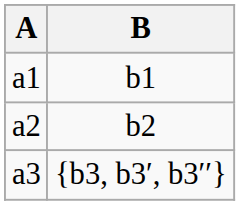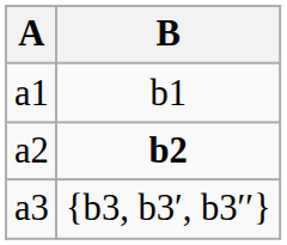a2 | B: normal -> bold
